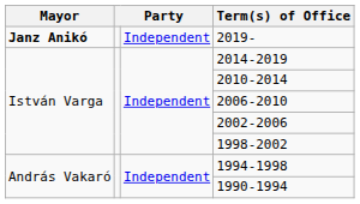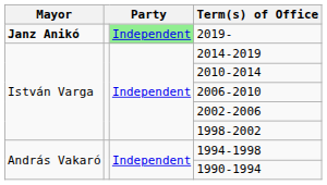2019- | column 3: no background -> lightgreen background
